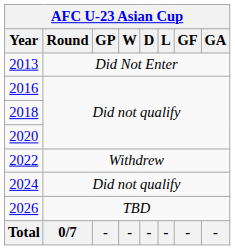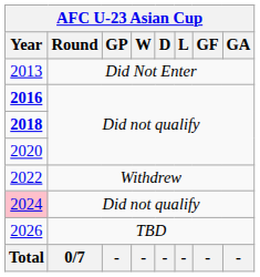2016 | Year: normal -> bold
2018 | Year: normal -> bold
2024 | Year: no background -> pink background
